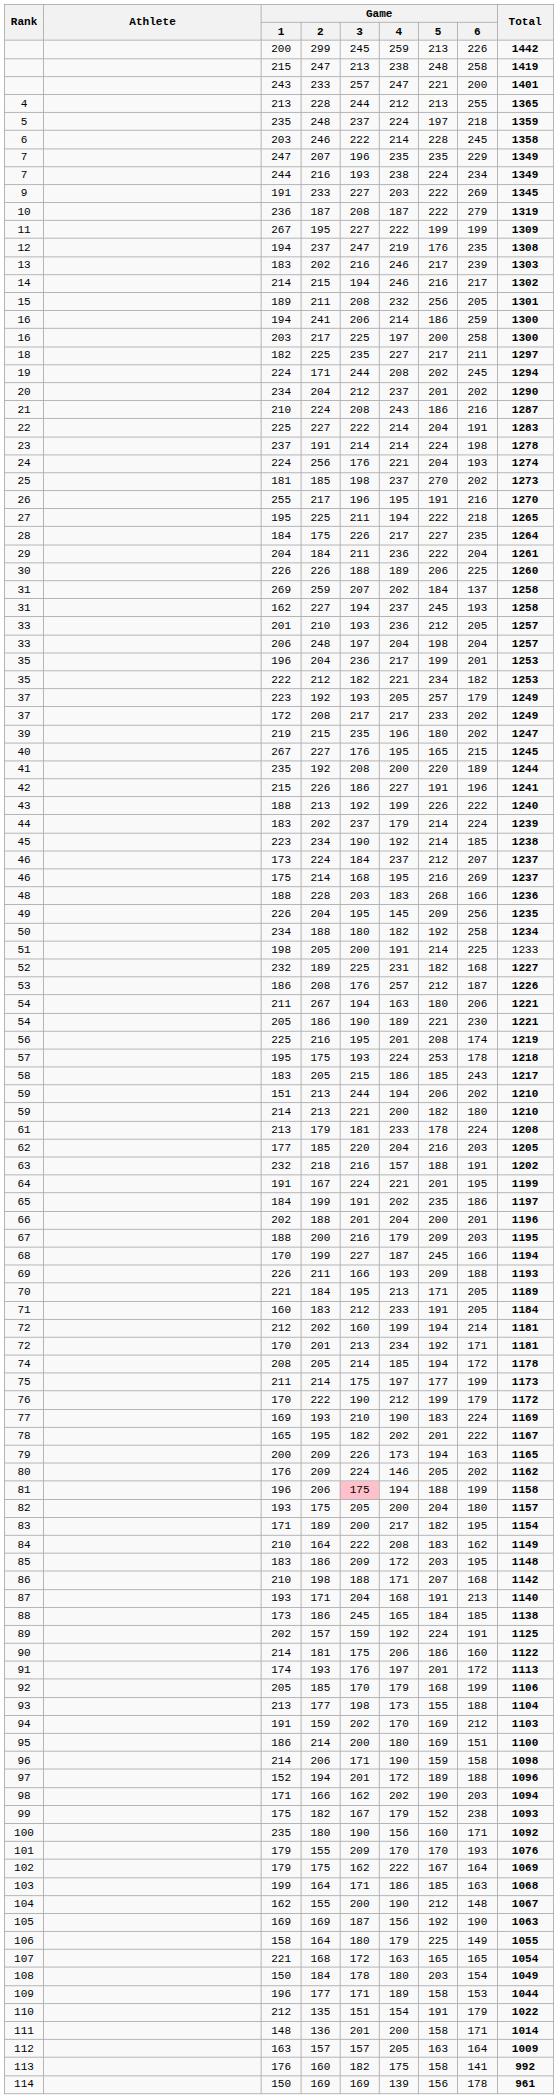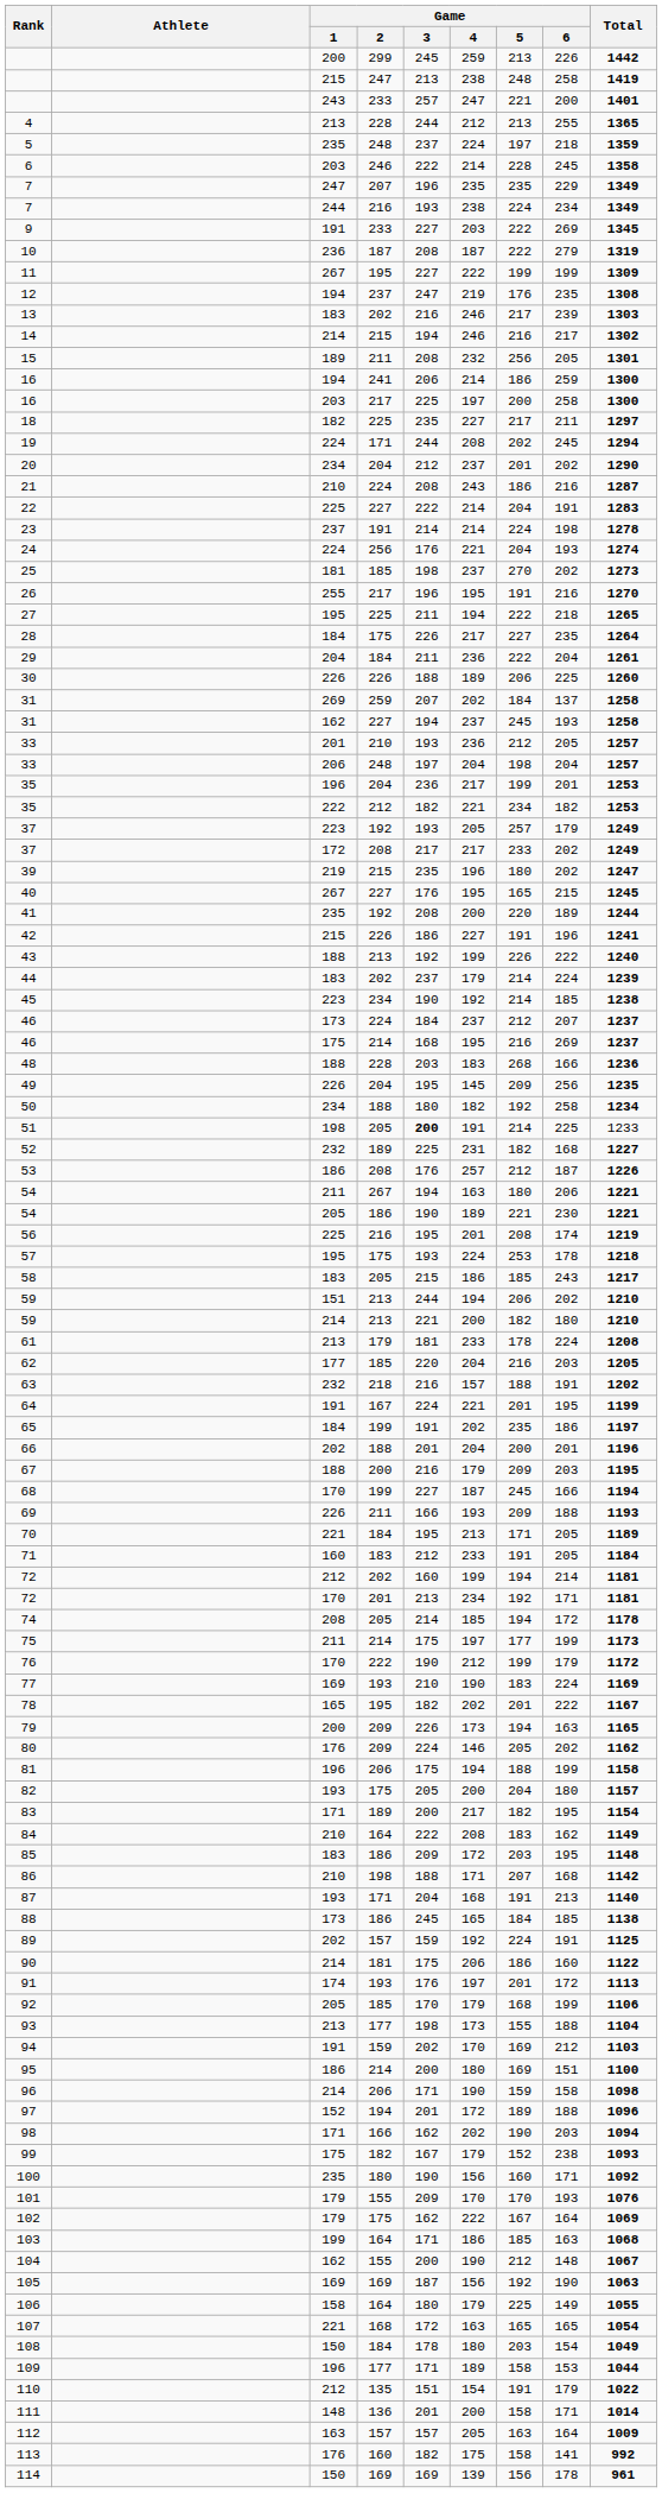51 | Game / 3: normal -> bold
81 | Game / 3: pink background -> no background
